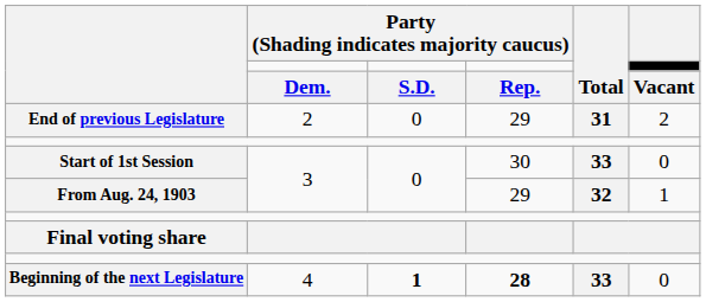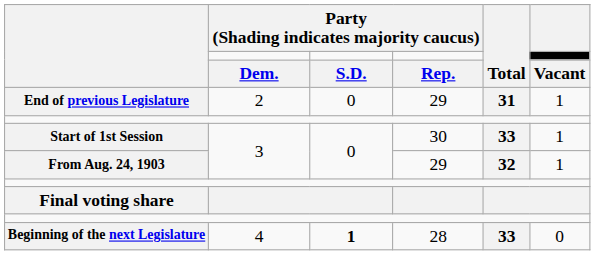End of previous Legislature | column 6: 2 -> 1
Start of 1st Session | column 6: 0 -> 1
Beginning of the next Legislature | column 4: bold -> normal
